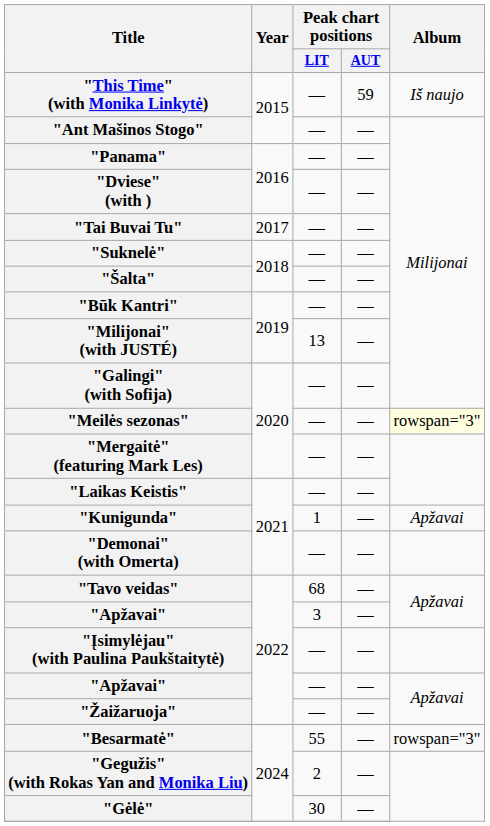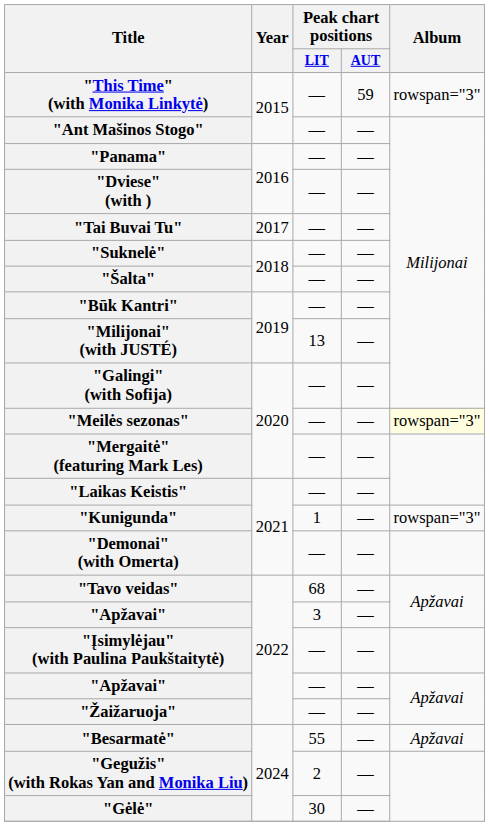"This Time" (with Monika Linkytė) | Album: Iš naujo -> rowspan="3"
"Kunigunda" | Album: Apžavai -> rowspan="3"
"Besarmatė" | Album: rowspan="3" -> Apžavai
